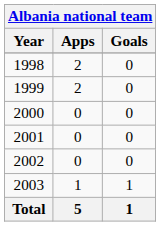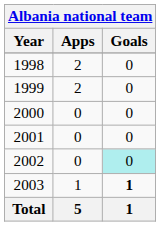2002 | Goals: no background -> paleturquoise background
2003 | Goals: normal -> bold
